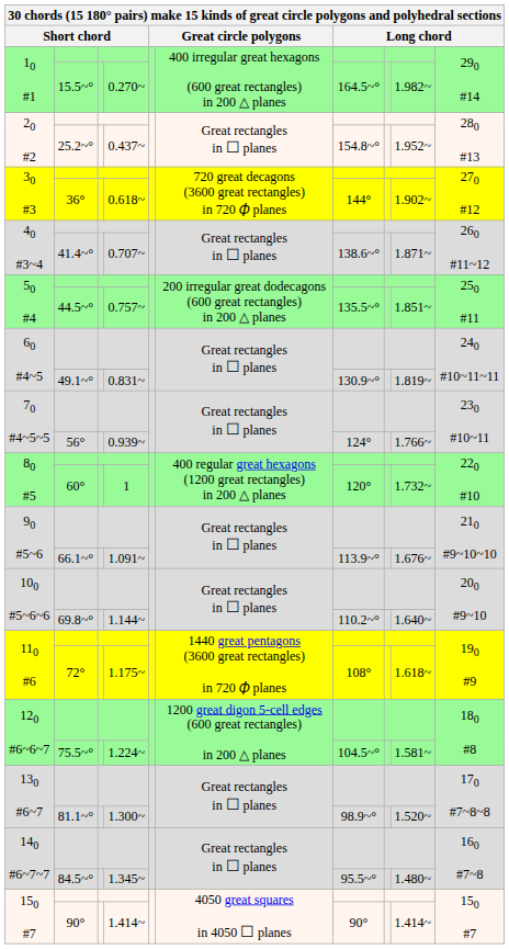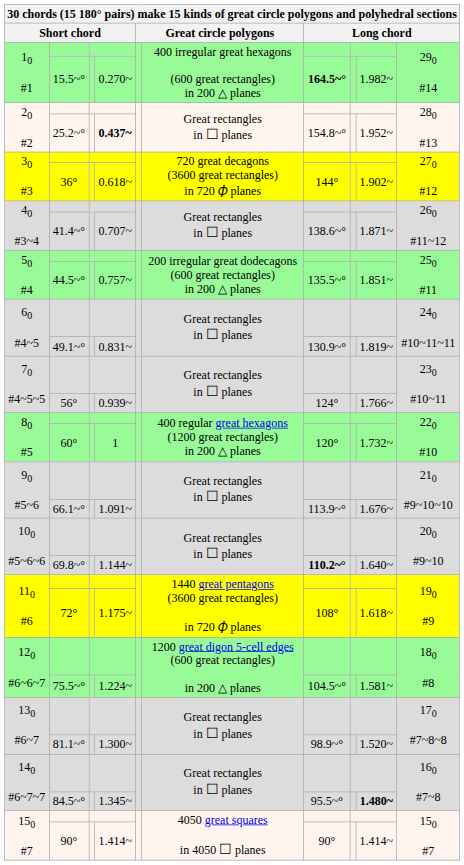15.5~° | column 7: normal -> bold
25.2~° | column 4: normal -> bold
69.8~° | column 7: normal -> bold
84.5~° | column 9: normal -> bold
